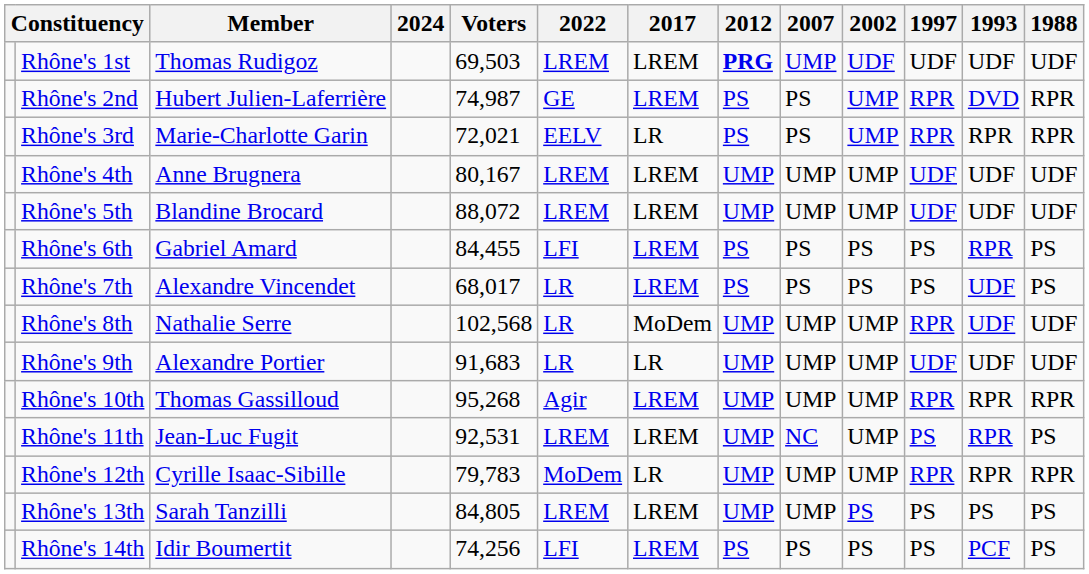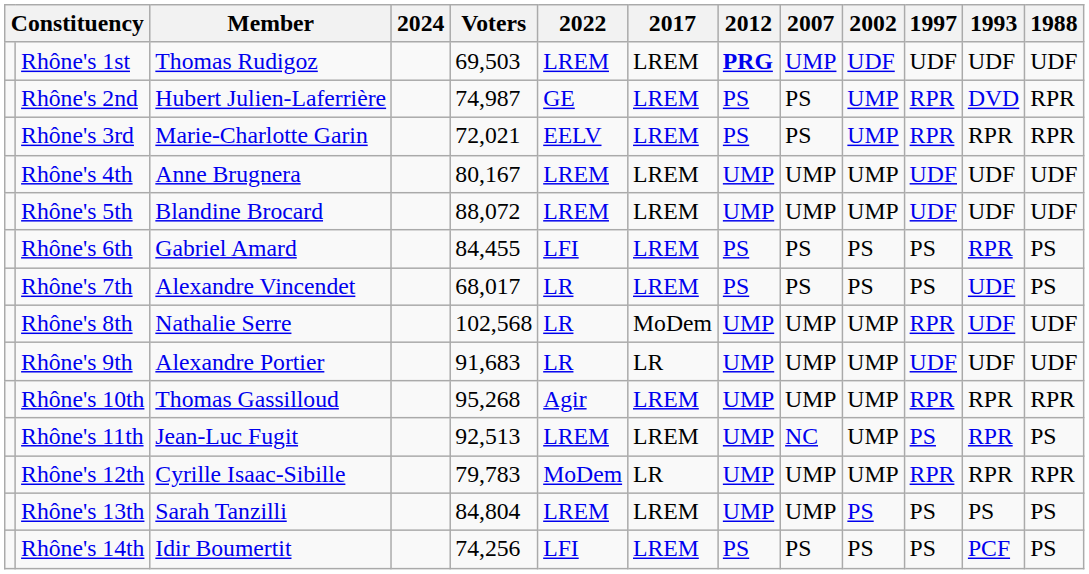Rhône's 3rd | 2017: LR -> LREM
Rhône's 11th | Voters: 92,531 -> 92,513
Rhône's 13th | Voters: 84,805 -> 84,804
